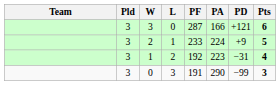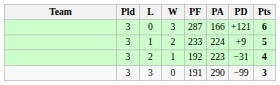columns swapped: W <-> L
